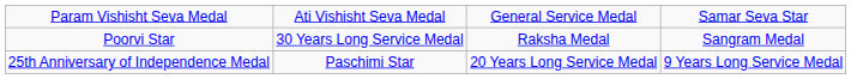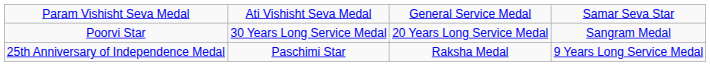Poorvi Star | column 3: Raksha Medal -> 20 Years Long Service Medal
25th Anniversary of Independence Medal | column 3: 20 Years Long Service Medal -> Raksha Medal
